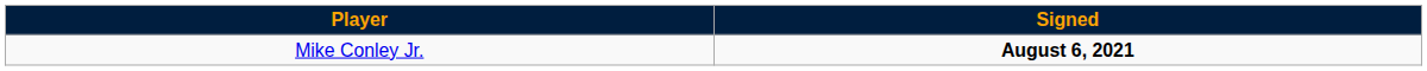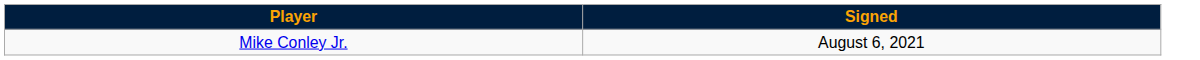Mike Conley Jr. | Signed: bold -> normal
